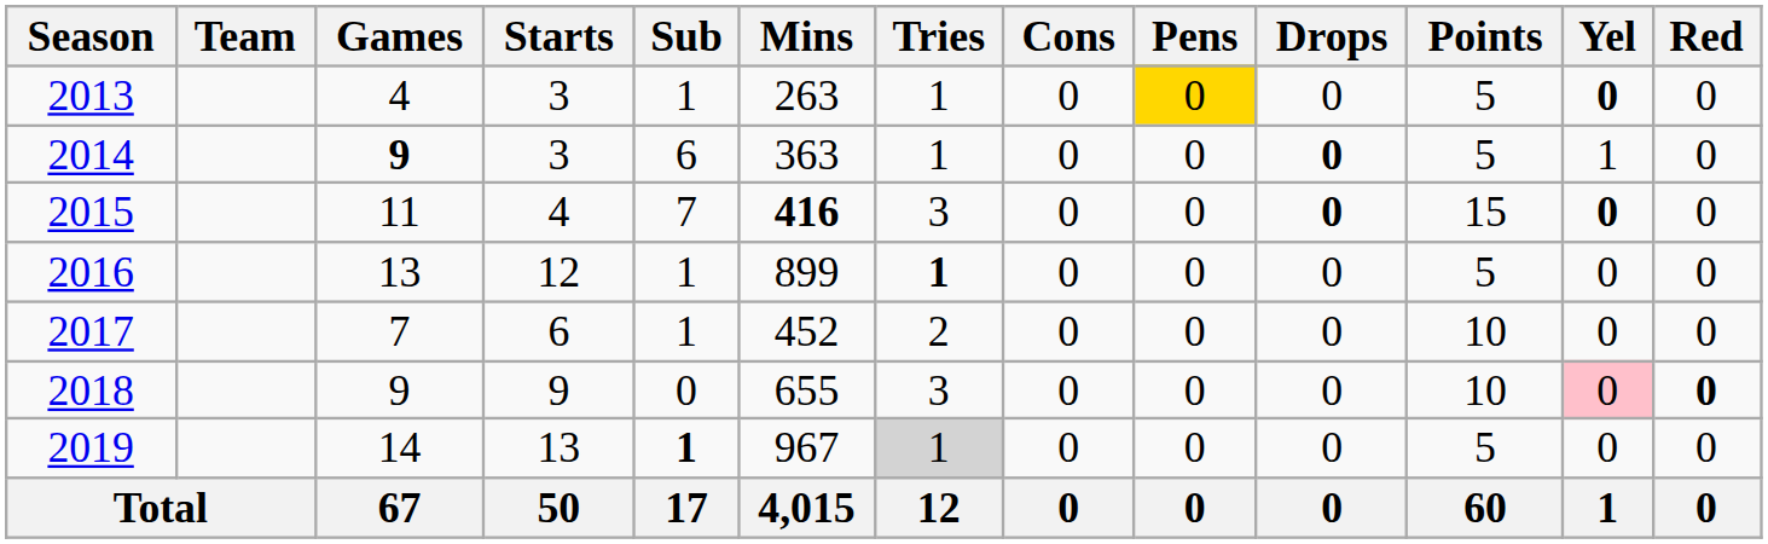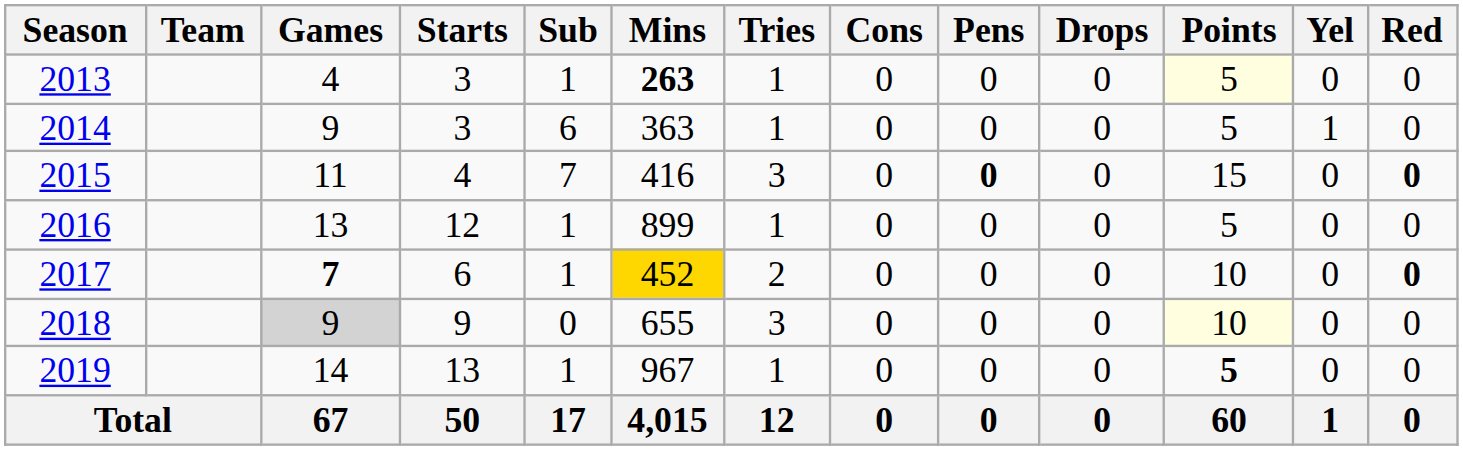2013 | Mins: normal -> bold
2013 | Pens: gold background -> no background
2013 | Points: no background -> lightyellow background
2013 | Yel: bold -> normal
2014 | Games: bold -> normal
2014 | Drops: bold -> normal
2015 | Mins: bold -> normal
2015 | Pens: normal -> bold
2015 | Drops: bold -> normal
2015 | Yel: bold -> normal
2015 | Red: normal -> bold
2016 | Tries: bold -> normal
2017 | Games: normal -> bold
2017 | Mins: no background -> gold background
2017 | Red: normal -> bold
2018 | Games: no background -> lightgrey background
2018 | Points: no background -> lightyellow background
2018 | Yel: pink background -> no background
2018 | Red: bold -> normal
2019 | Sub: bold -> normal
2019 | Tries: lightgrey background -> no background
2019 | Points: normal -> bold
